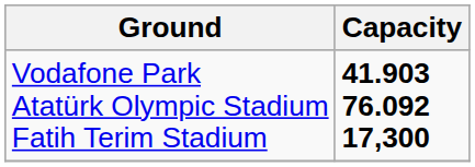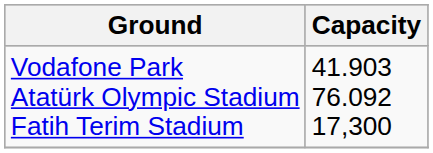Vodafone Park Atatürk Olympic Stadium Fatih Terim Stadium | Capacity: bold -> normal
